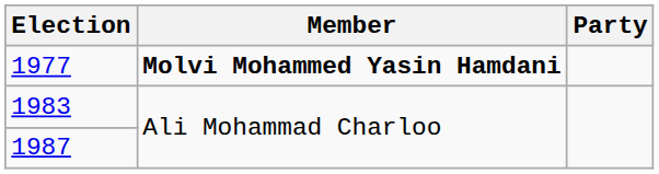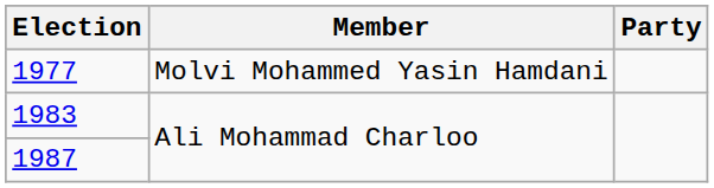1977 | Member: bold -> normal
